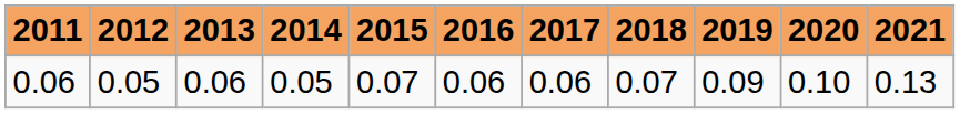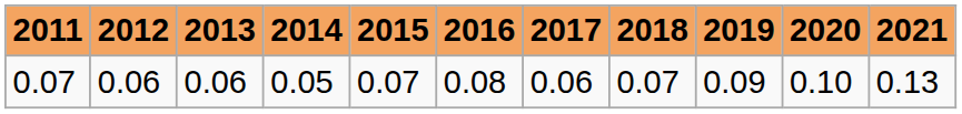row 2 | 2011: 0.06 -> 0.07
row 2 | 2012: 0.05 -> 0.06
row 2 | 2016: 0.06 -> 0.08
